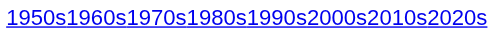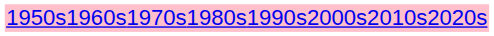row 1 | column 1: no background -> pink background
